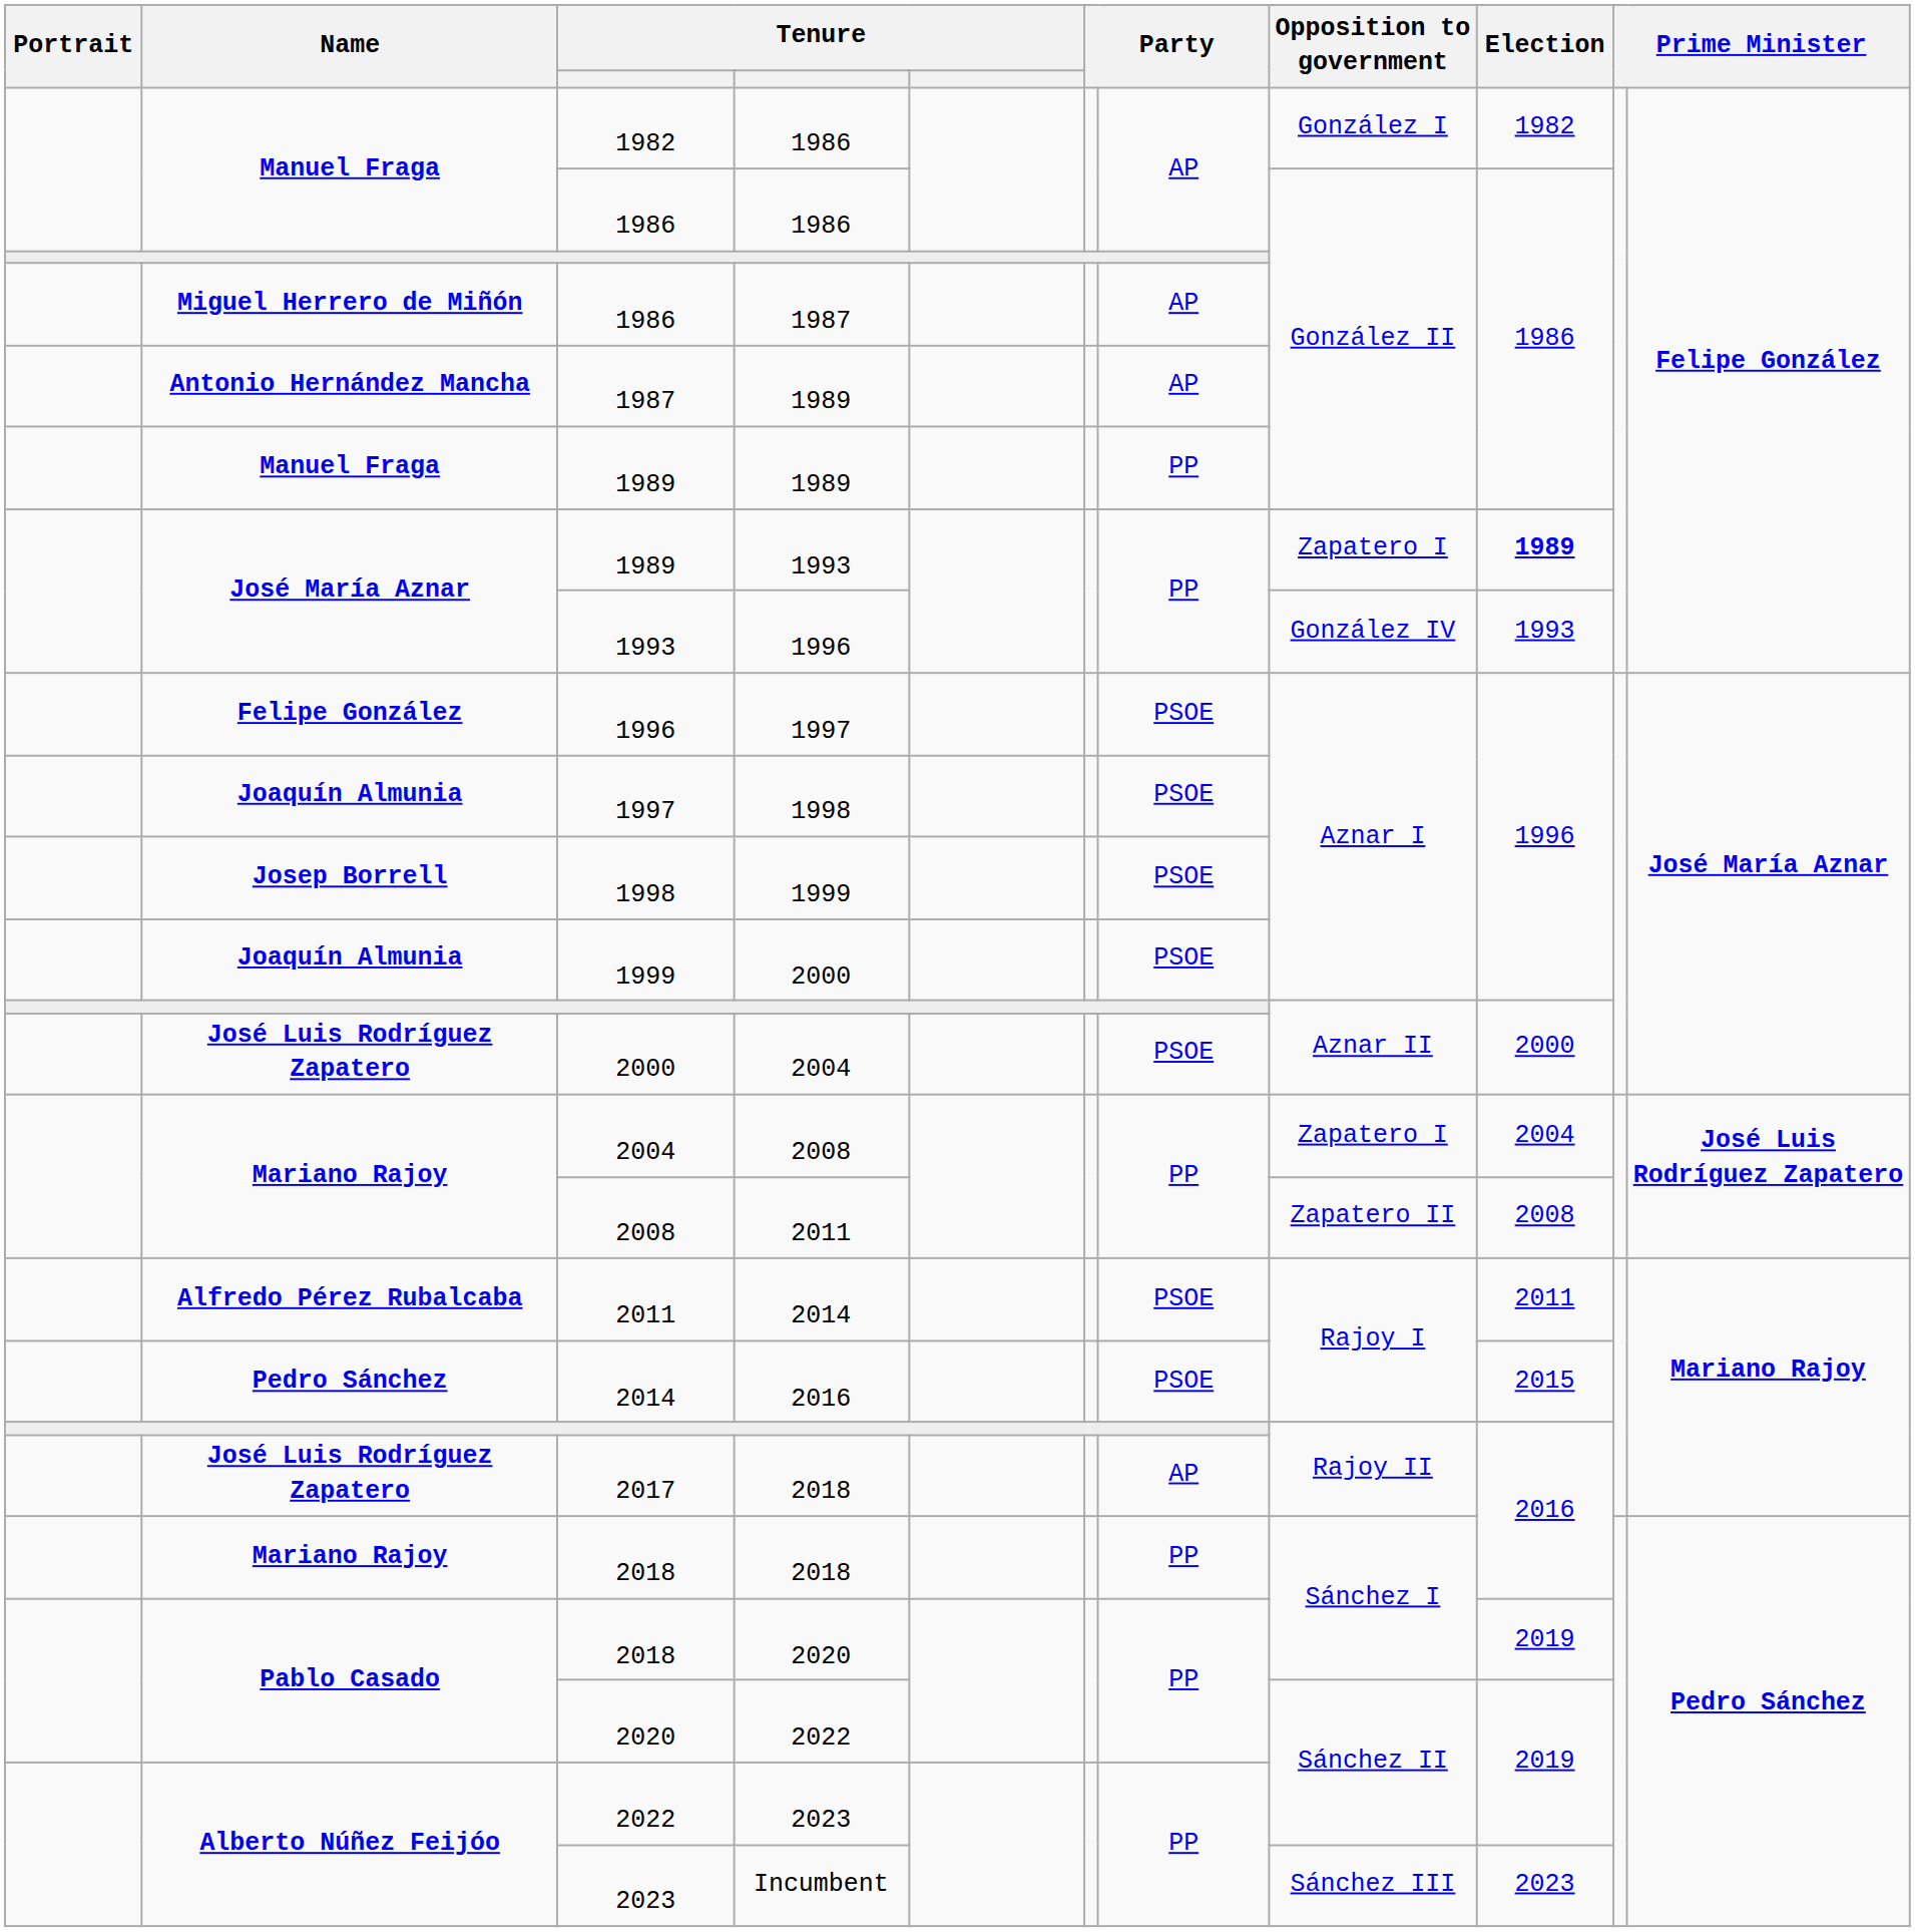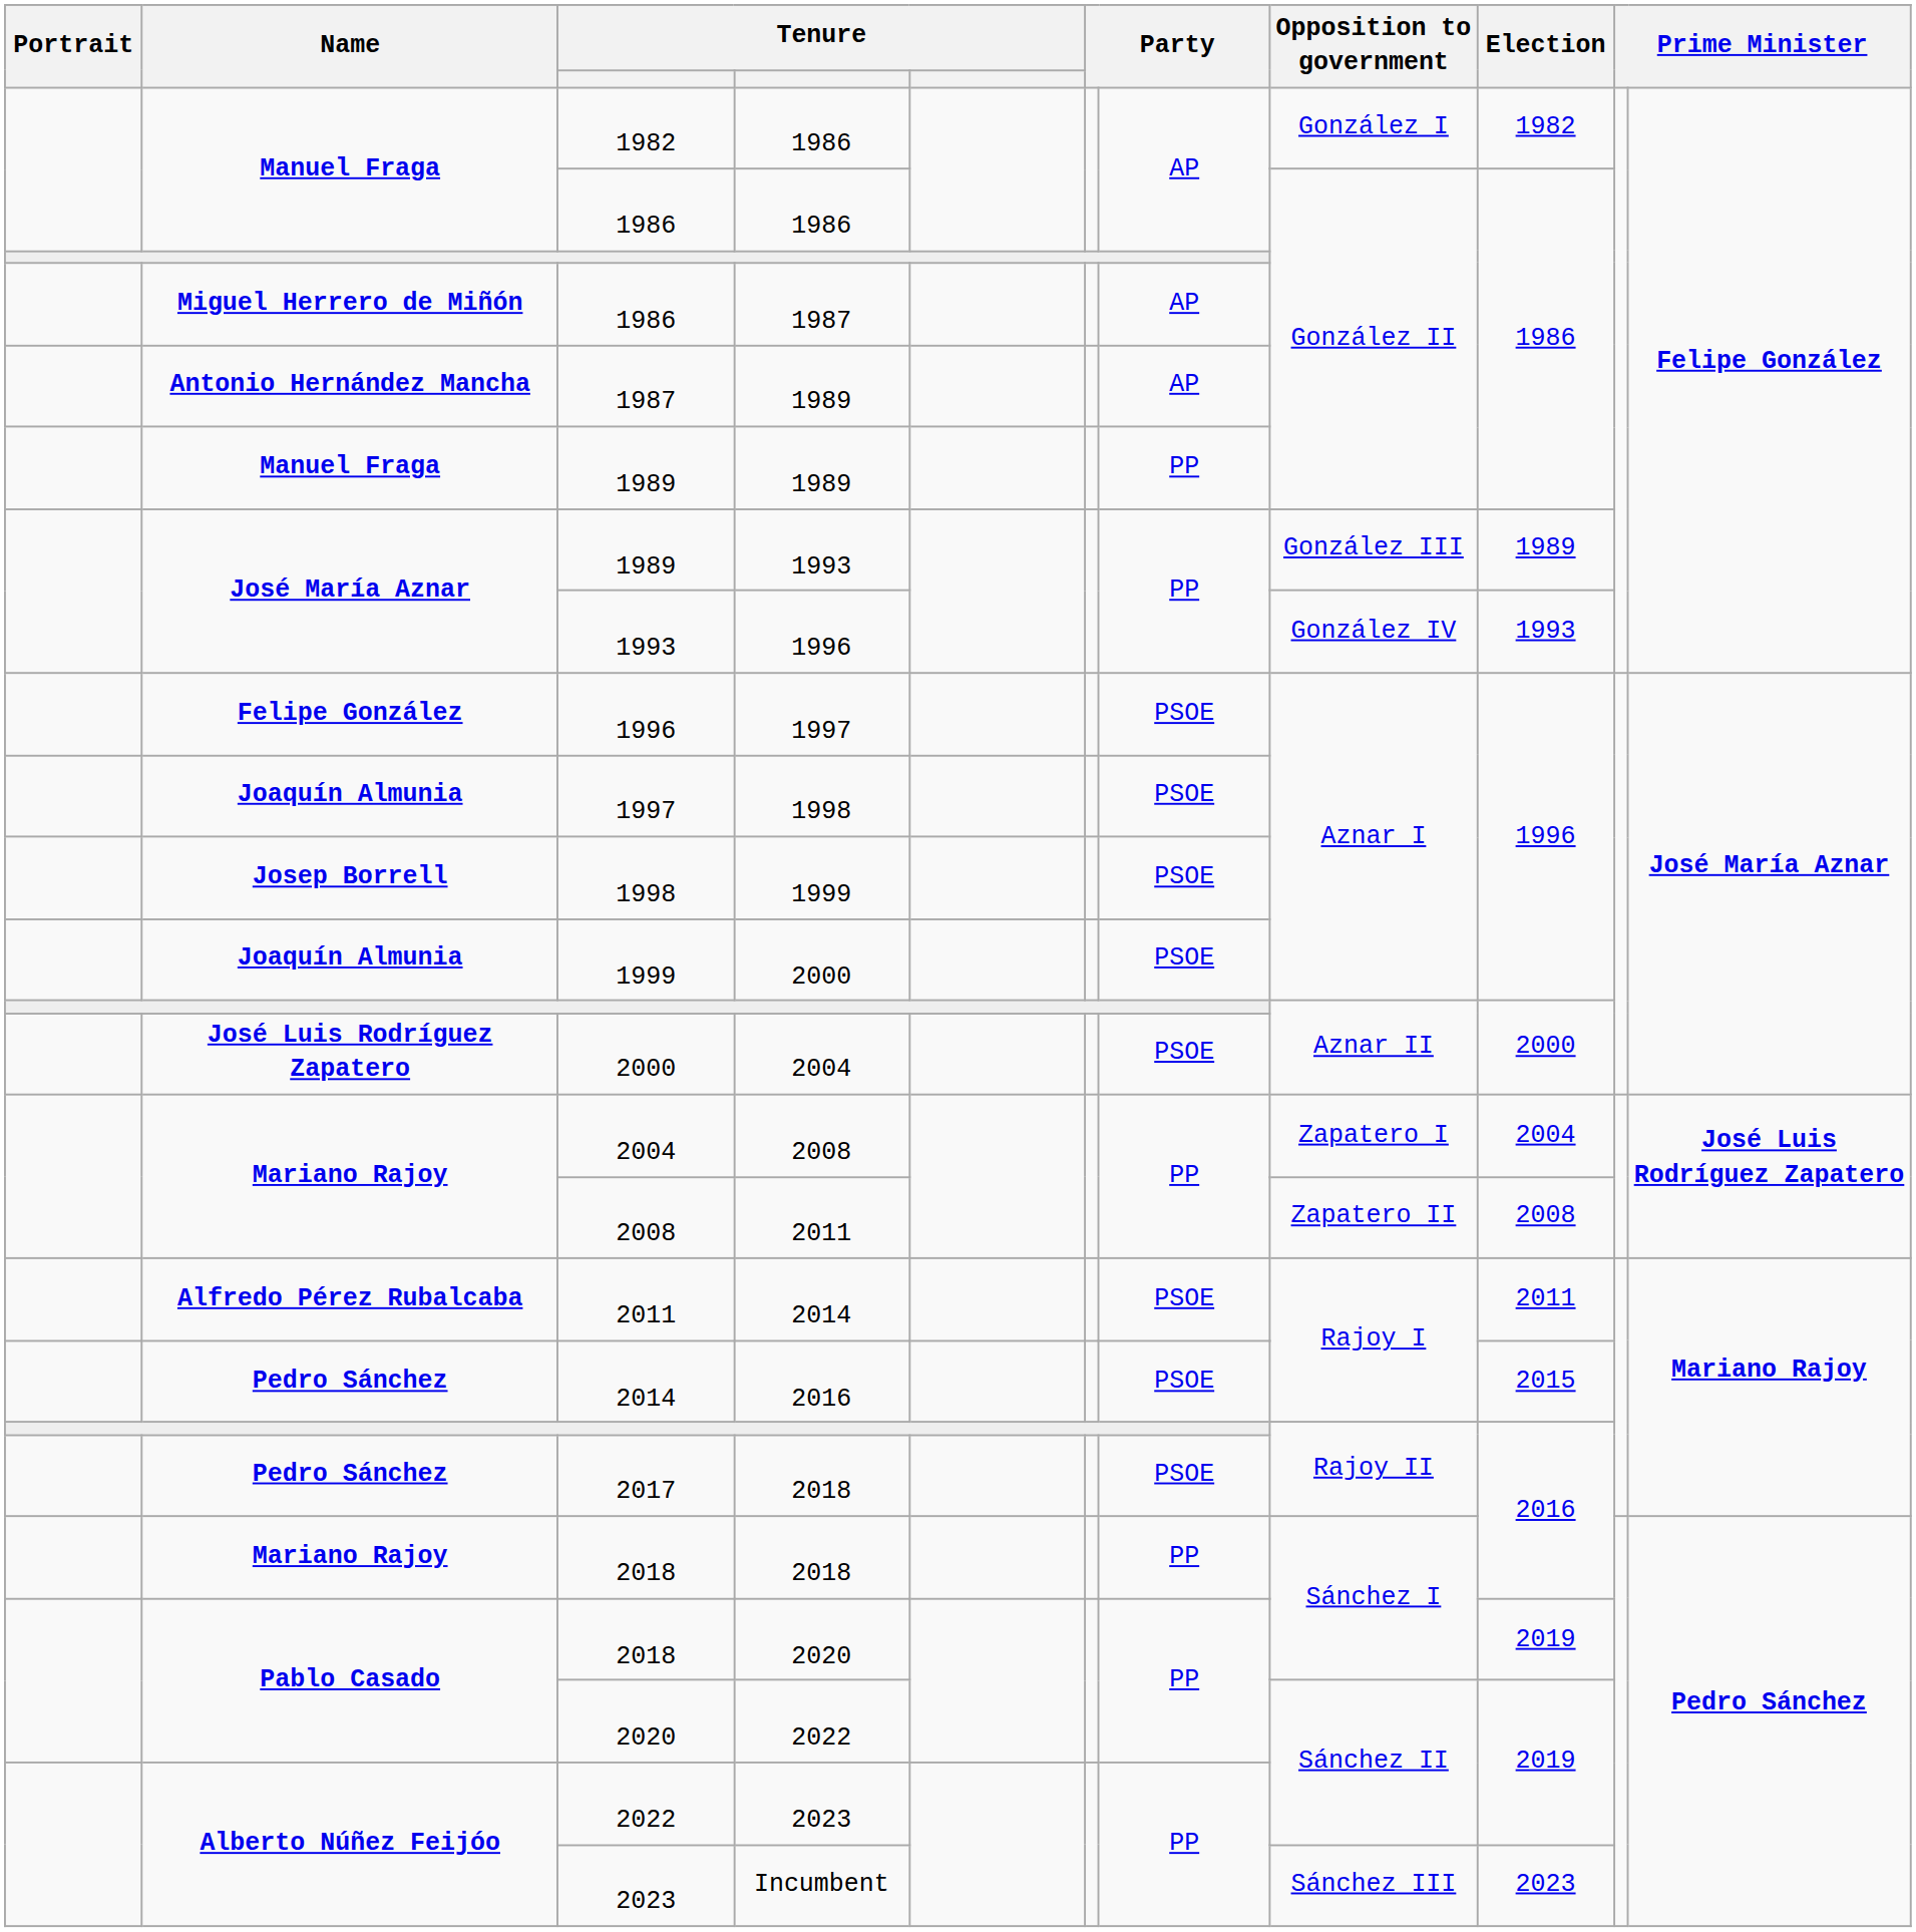1989 / 1993 | Opposition to government: Zapatero I -> González III
1989 / 1993 | Election: bold -> normal
2017 | Name: José Luis Rodríguez Zapatero -> Pedro Sánchez
2017 | column 7: AP -> PSOE
